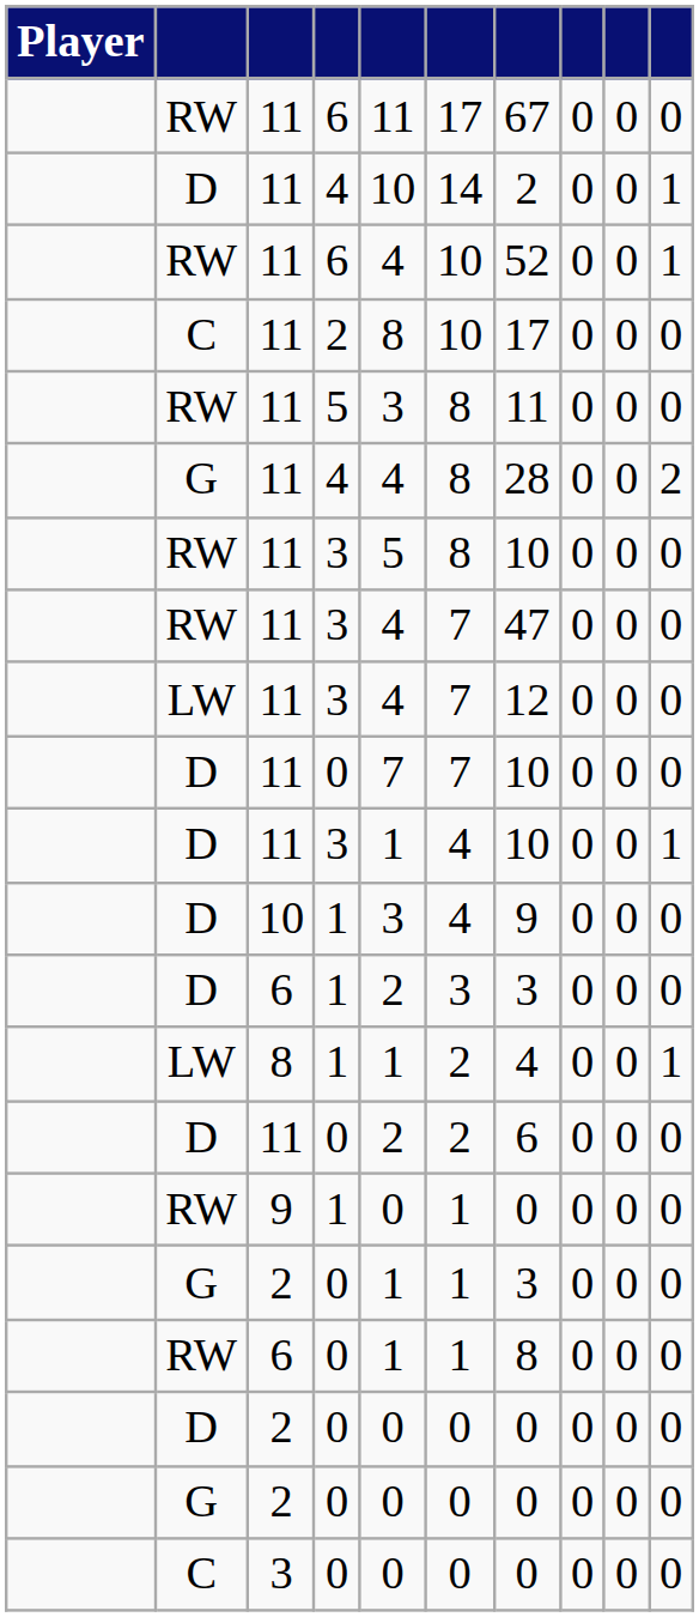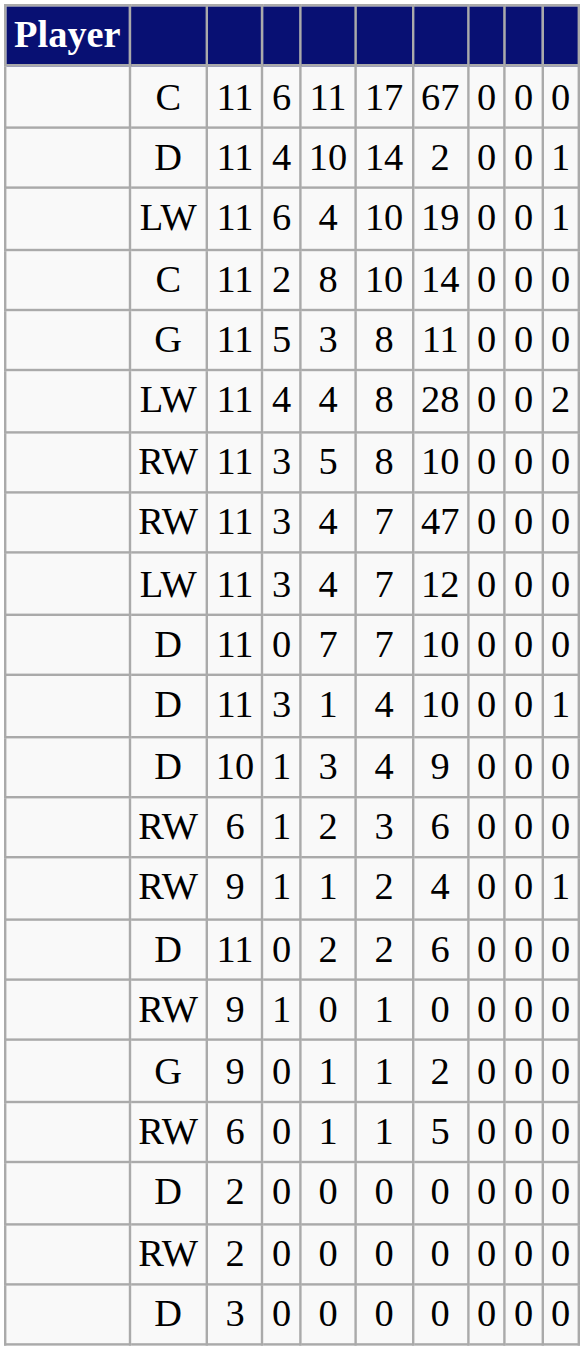row 2 | column 2: RW -> C
row 4 | column 2: RW -> LW
row 4 | column 7: 52 -> 19
row 5 | column 7: 17 -> 14
row 6 | column 2: RW -> G
row 7 | column 2: G -> LW
row 14 | column 2: D -> RW
row 14 | column 7: 3 -> 6
row 15 | column 2: LW -> RW
row 15 | column 3: 8 -> 9
row 18 | column 3: 2 -> 9
row 18 | column 7: 3 -> 2
row 19 | column 7: 8 -> 5
row 21 | column 2: G -> RW
row 22 | column 2: C -> D
